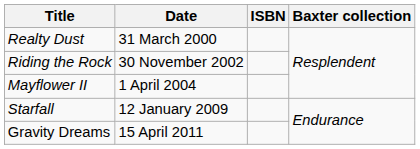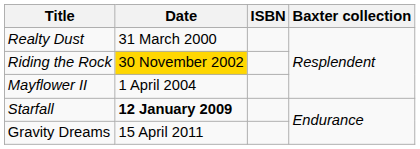Riding the Rock | Date: no background -> gold background
Starfall | Date: normal -> bold
